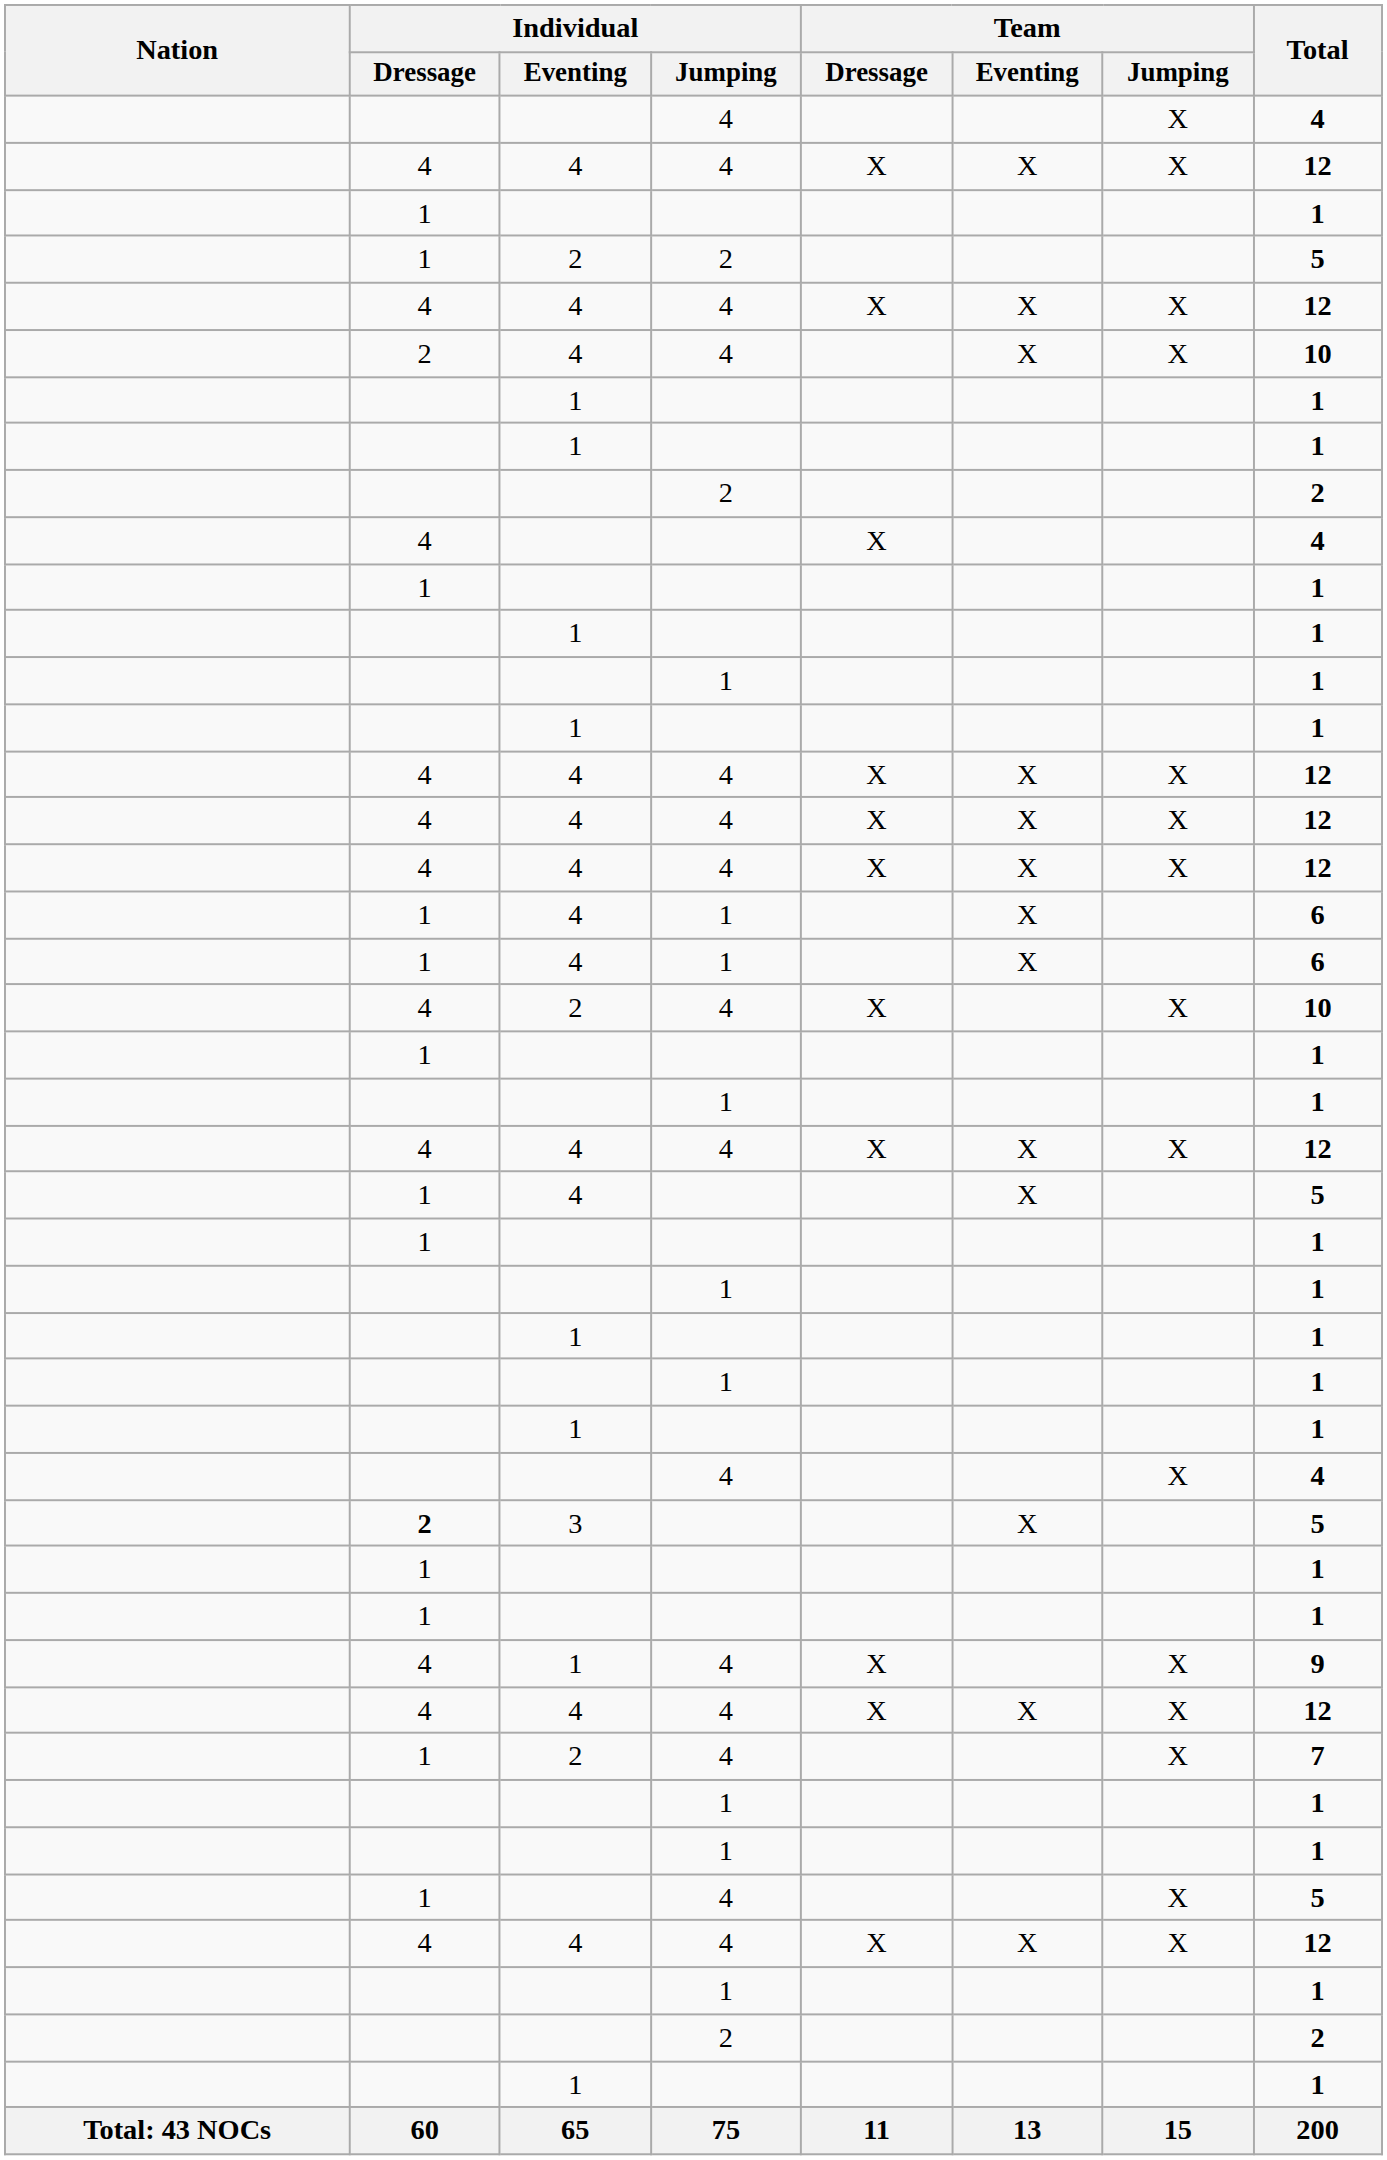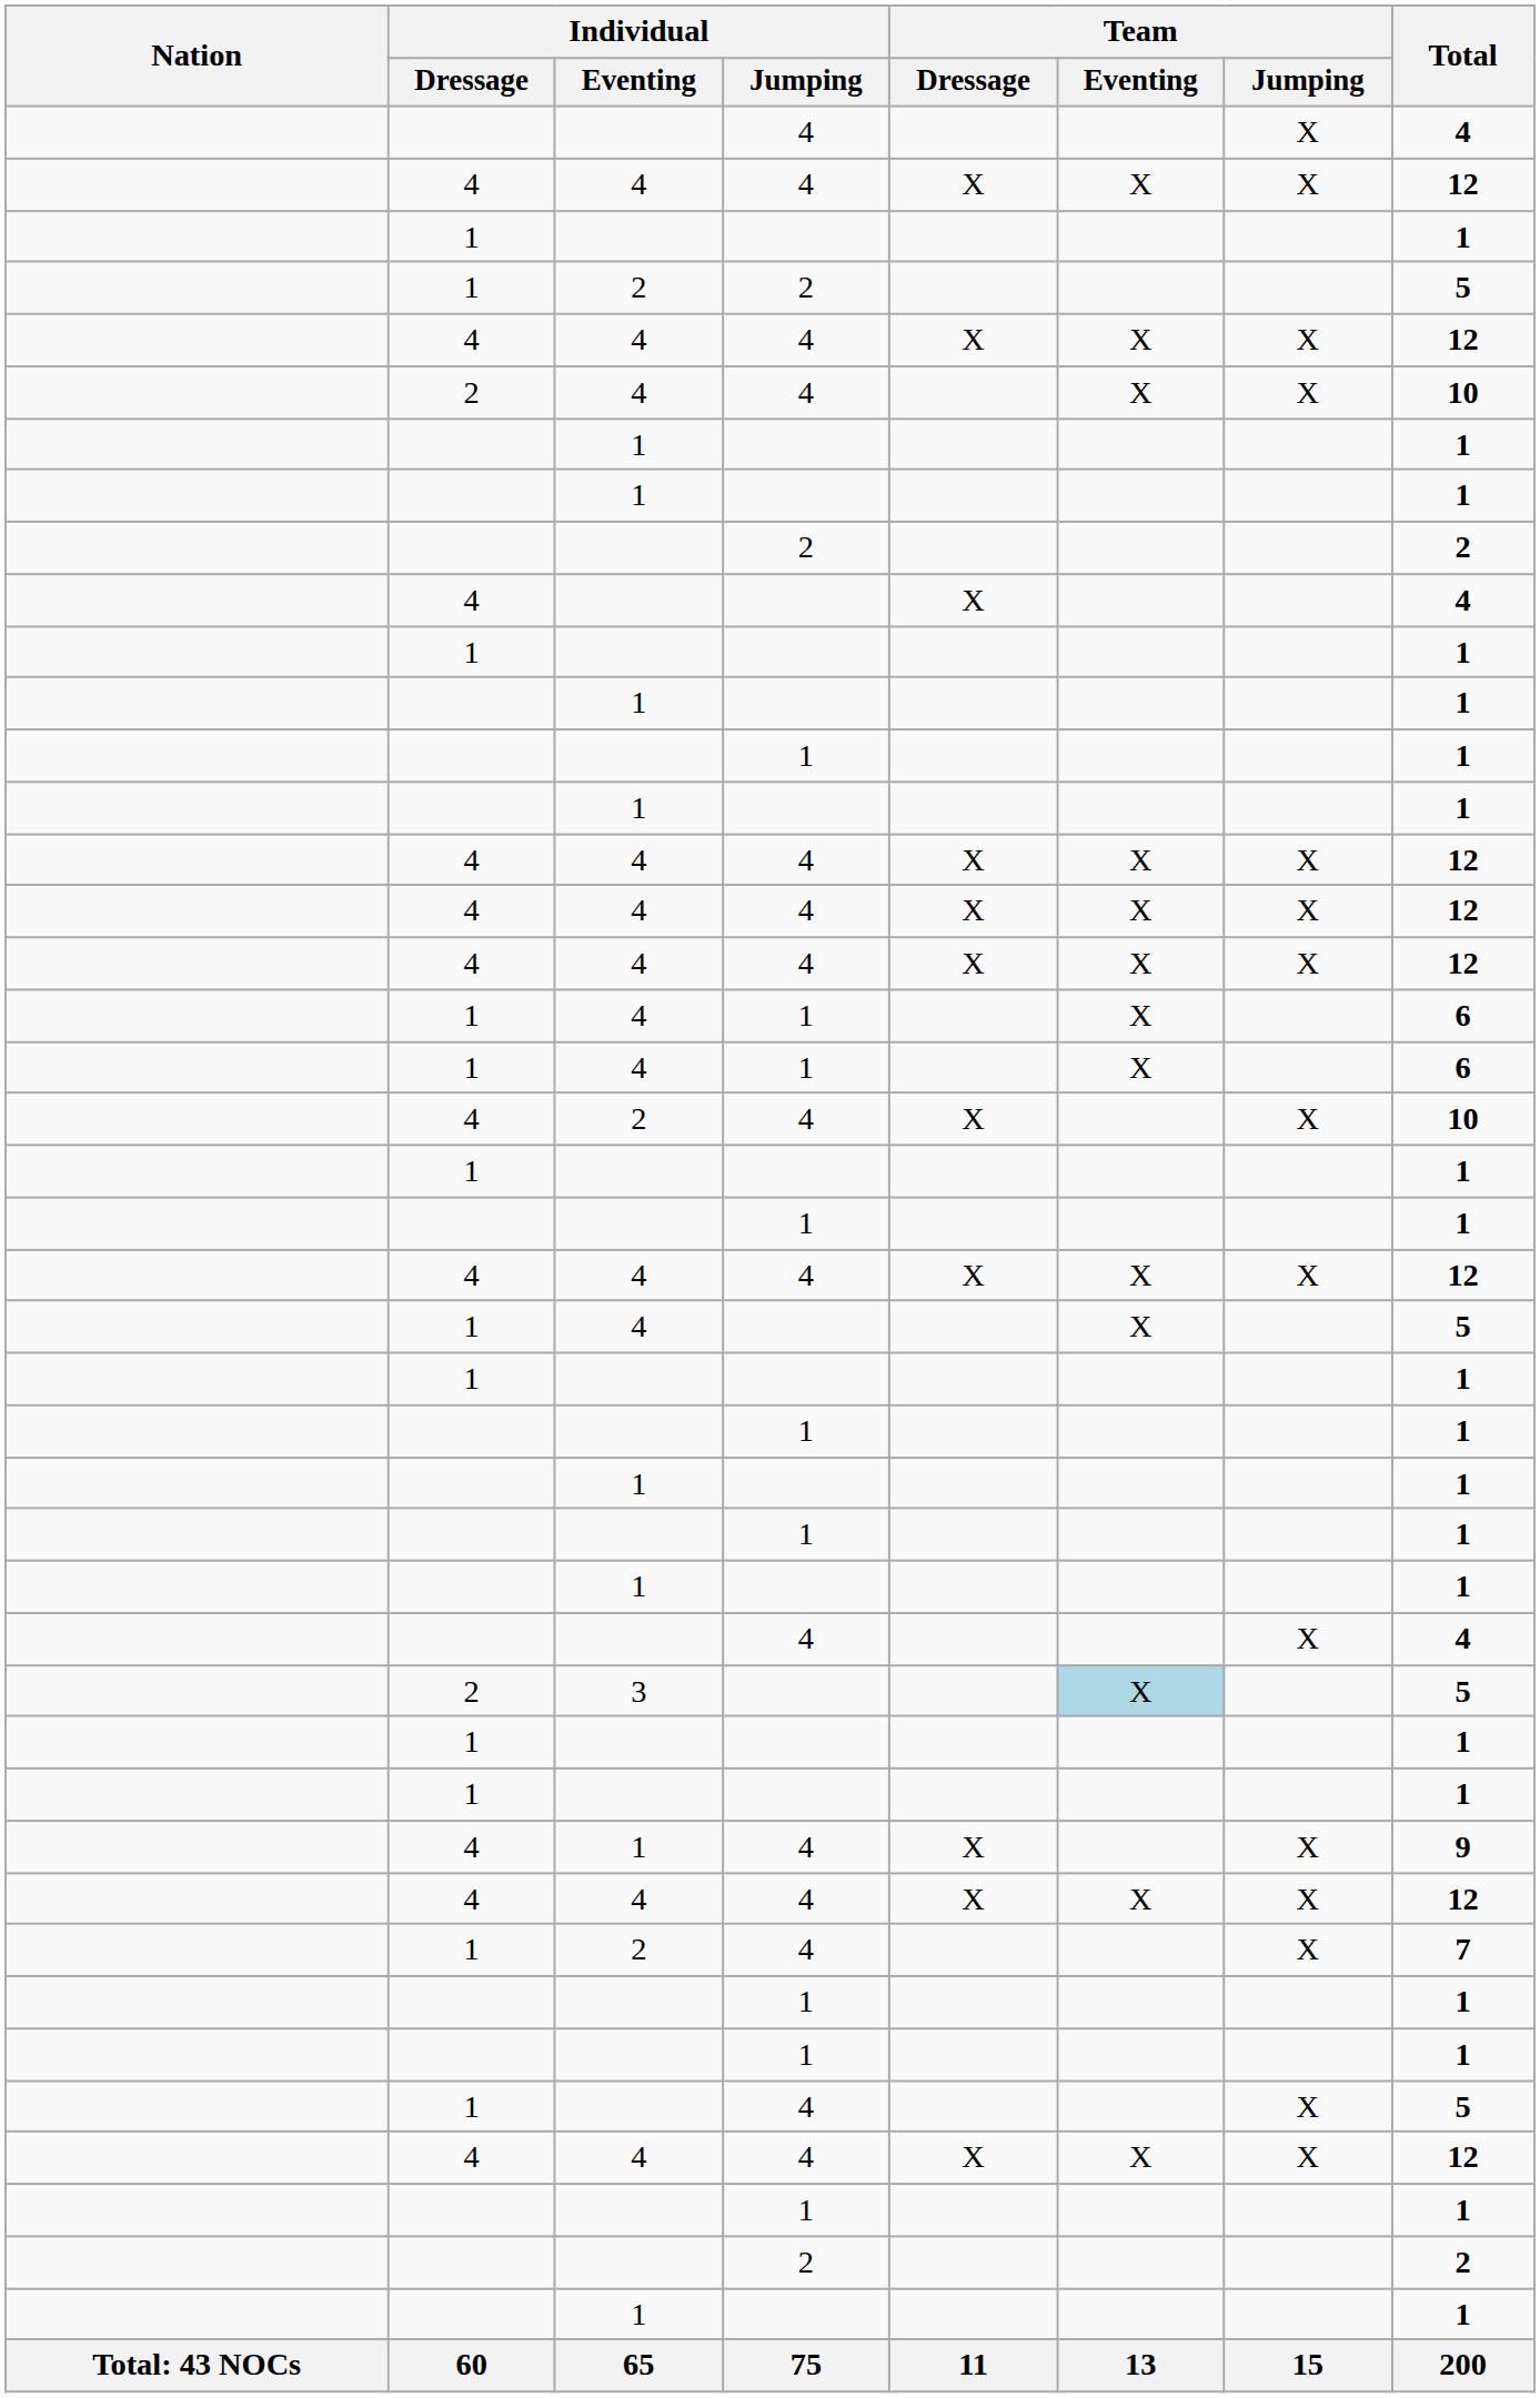3 | Individual / Dressage: bold -> normal
3 | Team / Eventing: no background -> lightblue background
